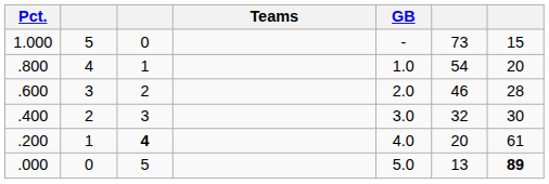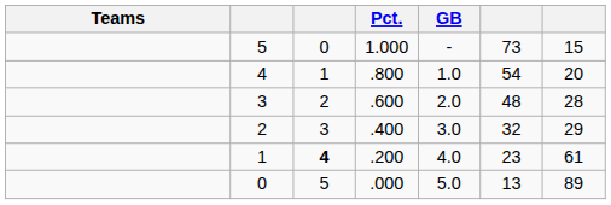columns swapped: Teams <-> Pct.
row 4 | column 6: 46 -> 48
row 5 | column 7: 30 -> 29
row 6 | column 6: 20 -> 23
row 7 | column 7: bold -> normal
